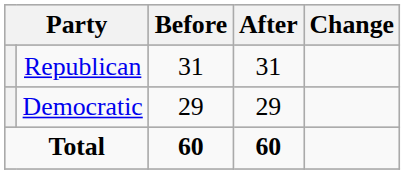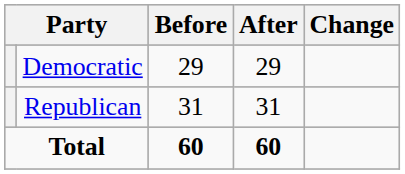rows swapped: Republican <-> Democratic
